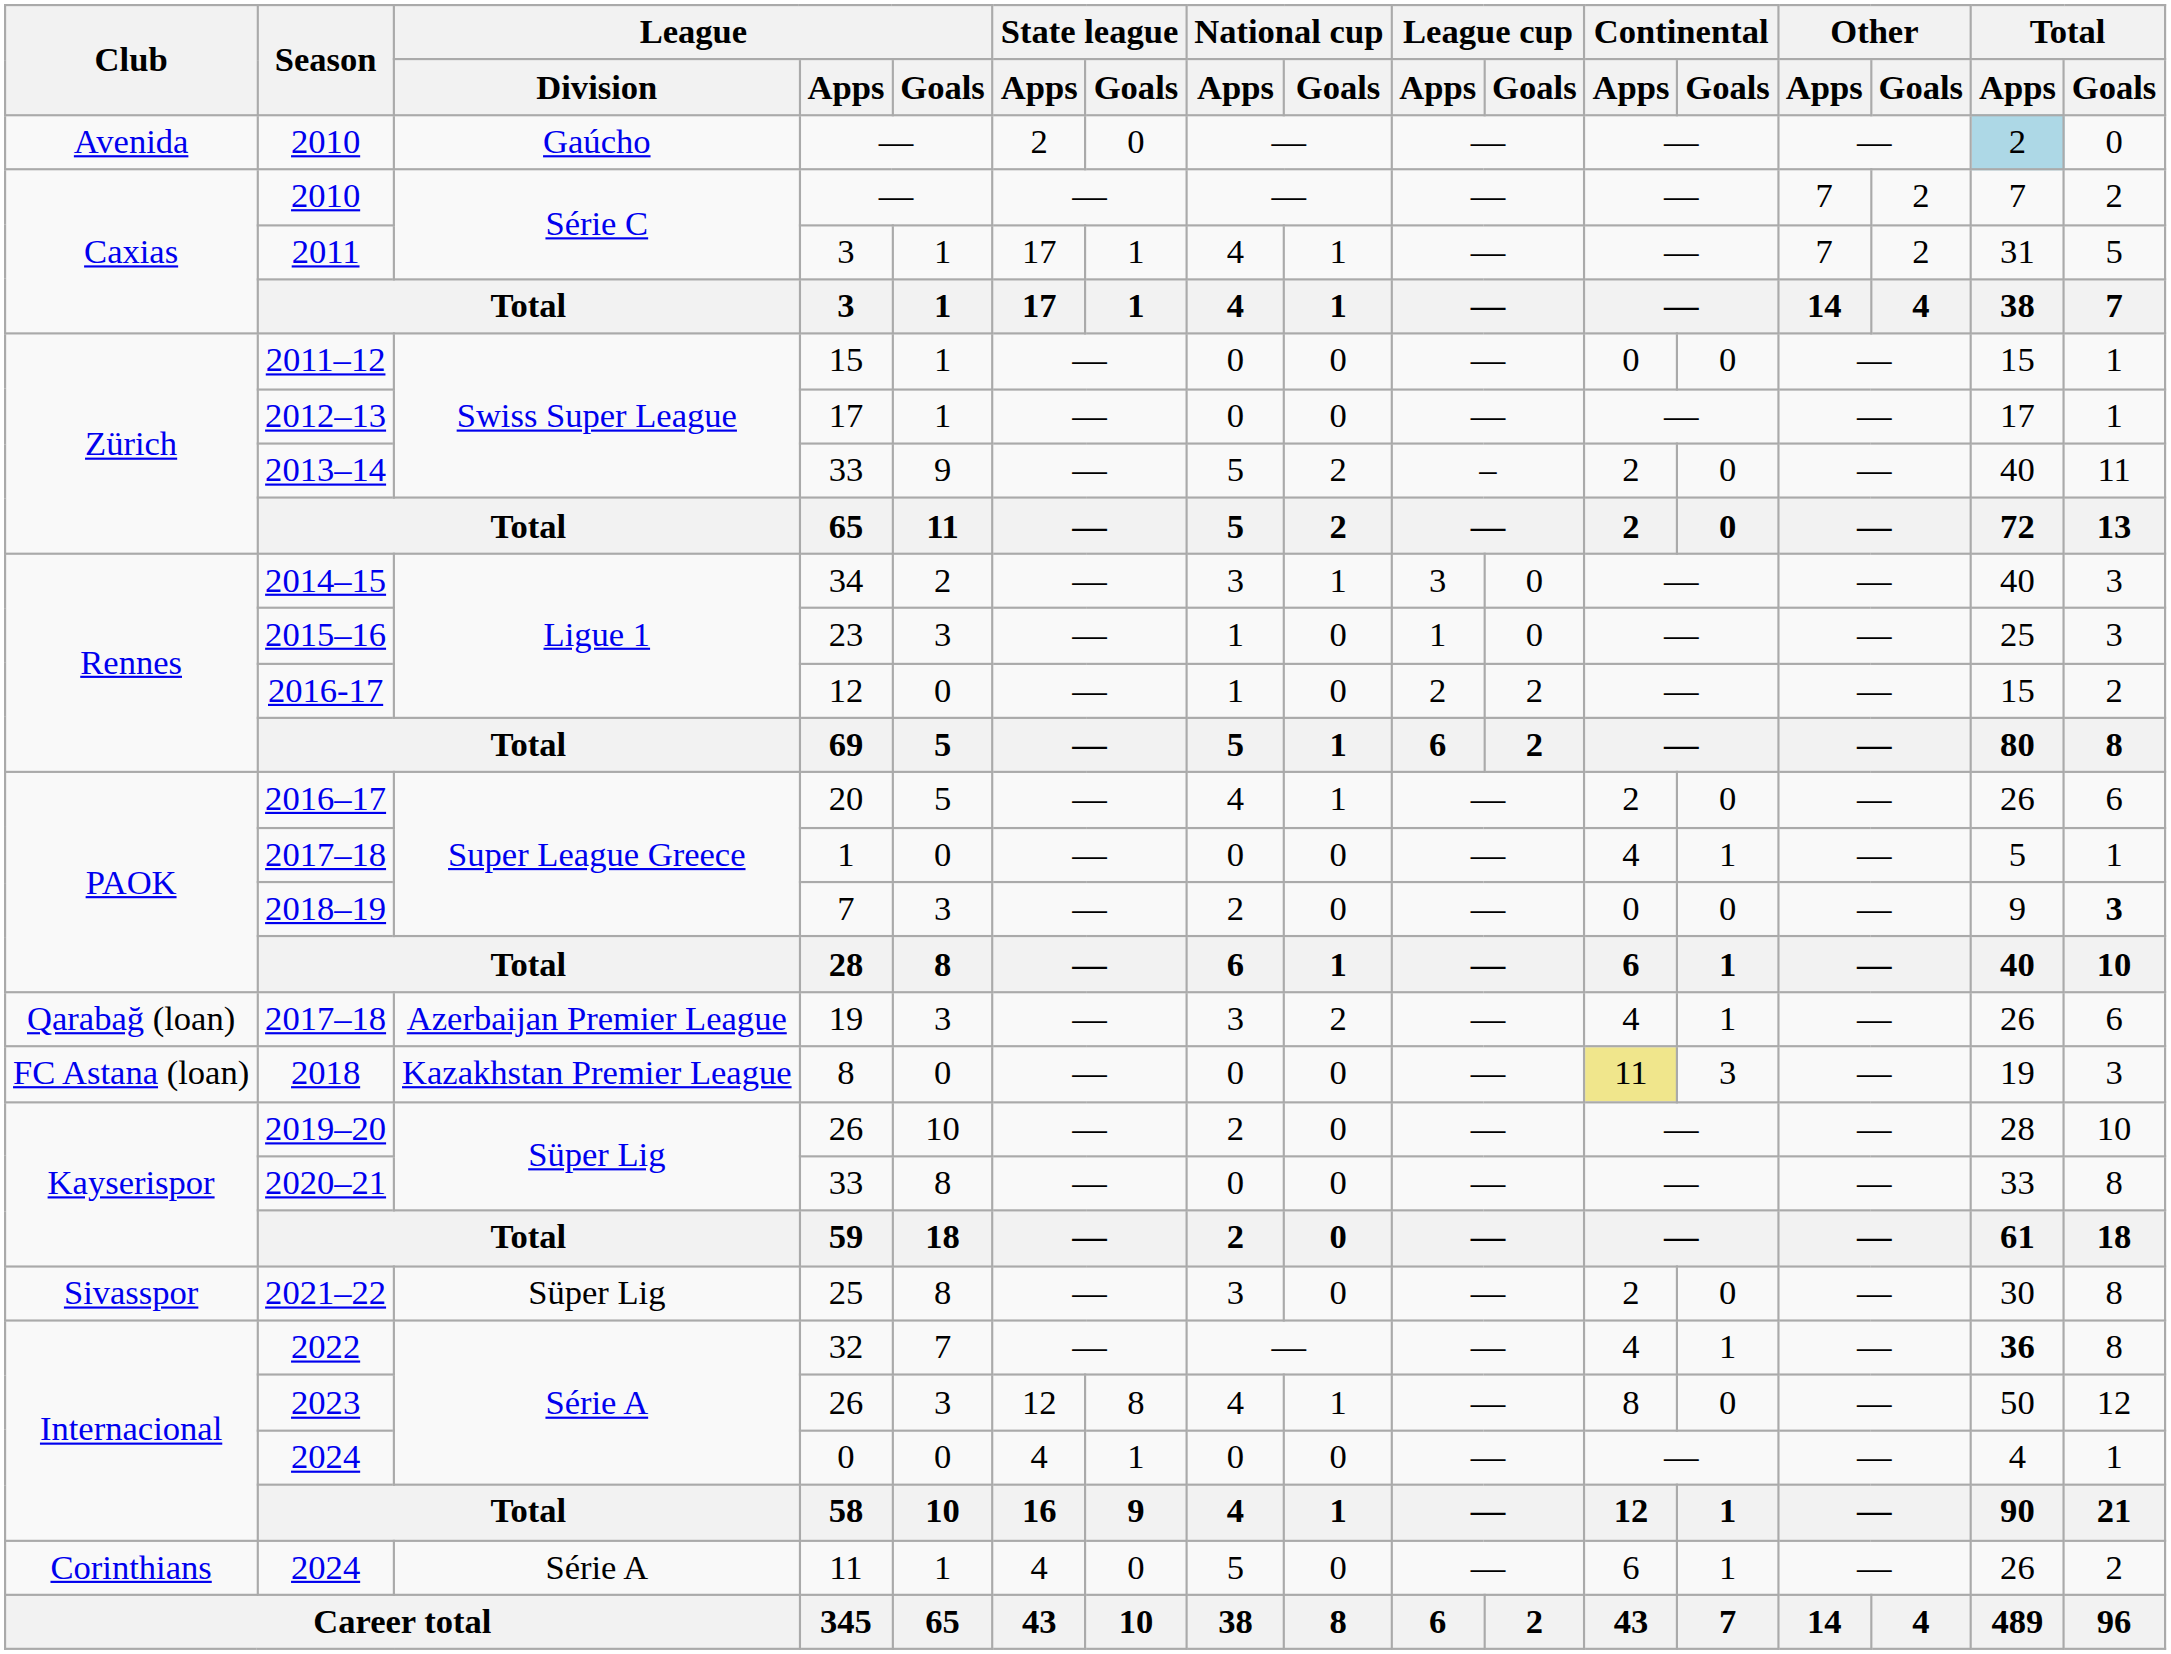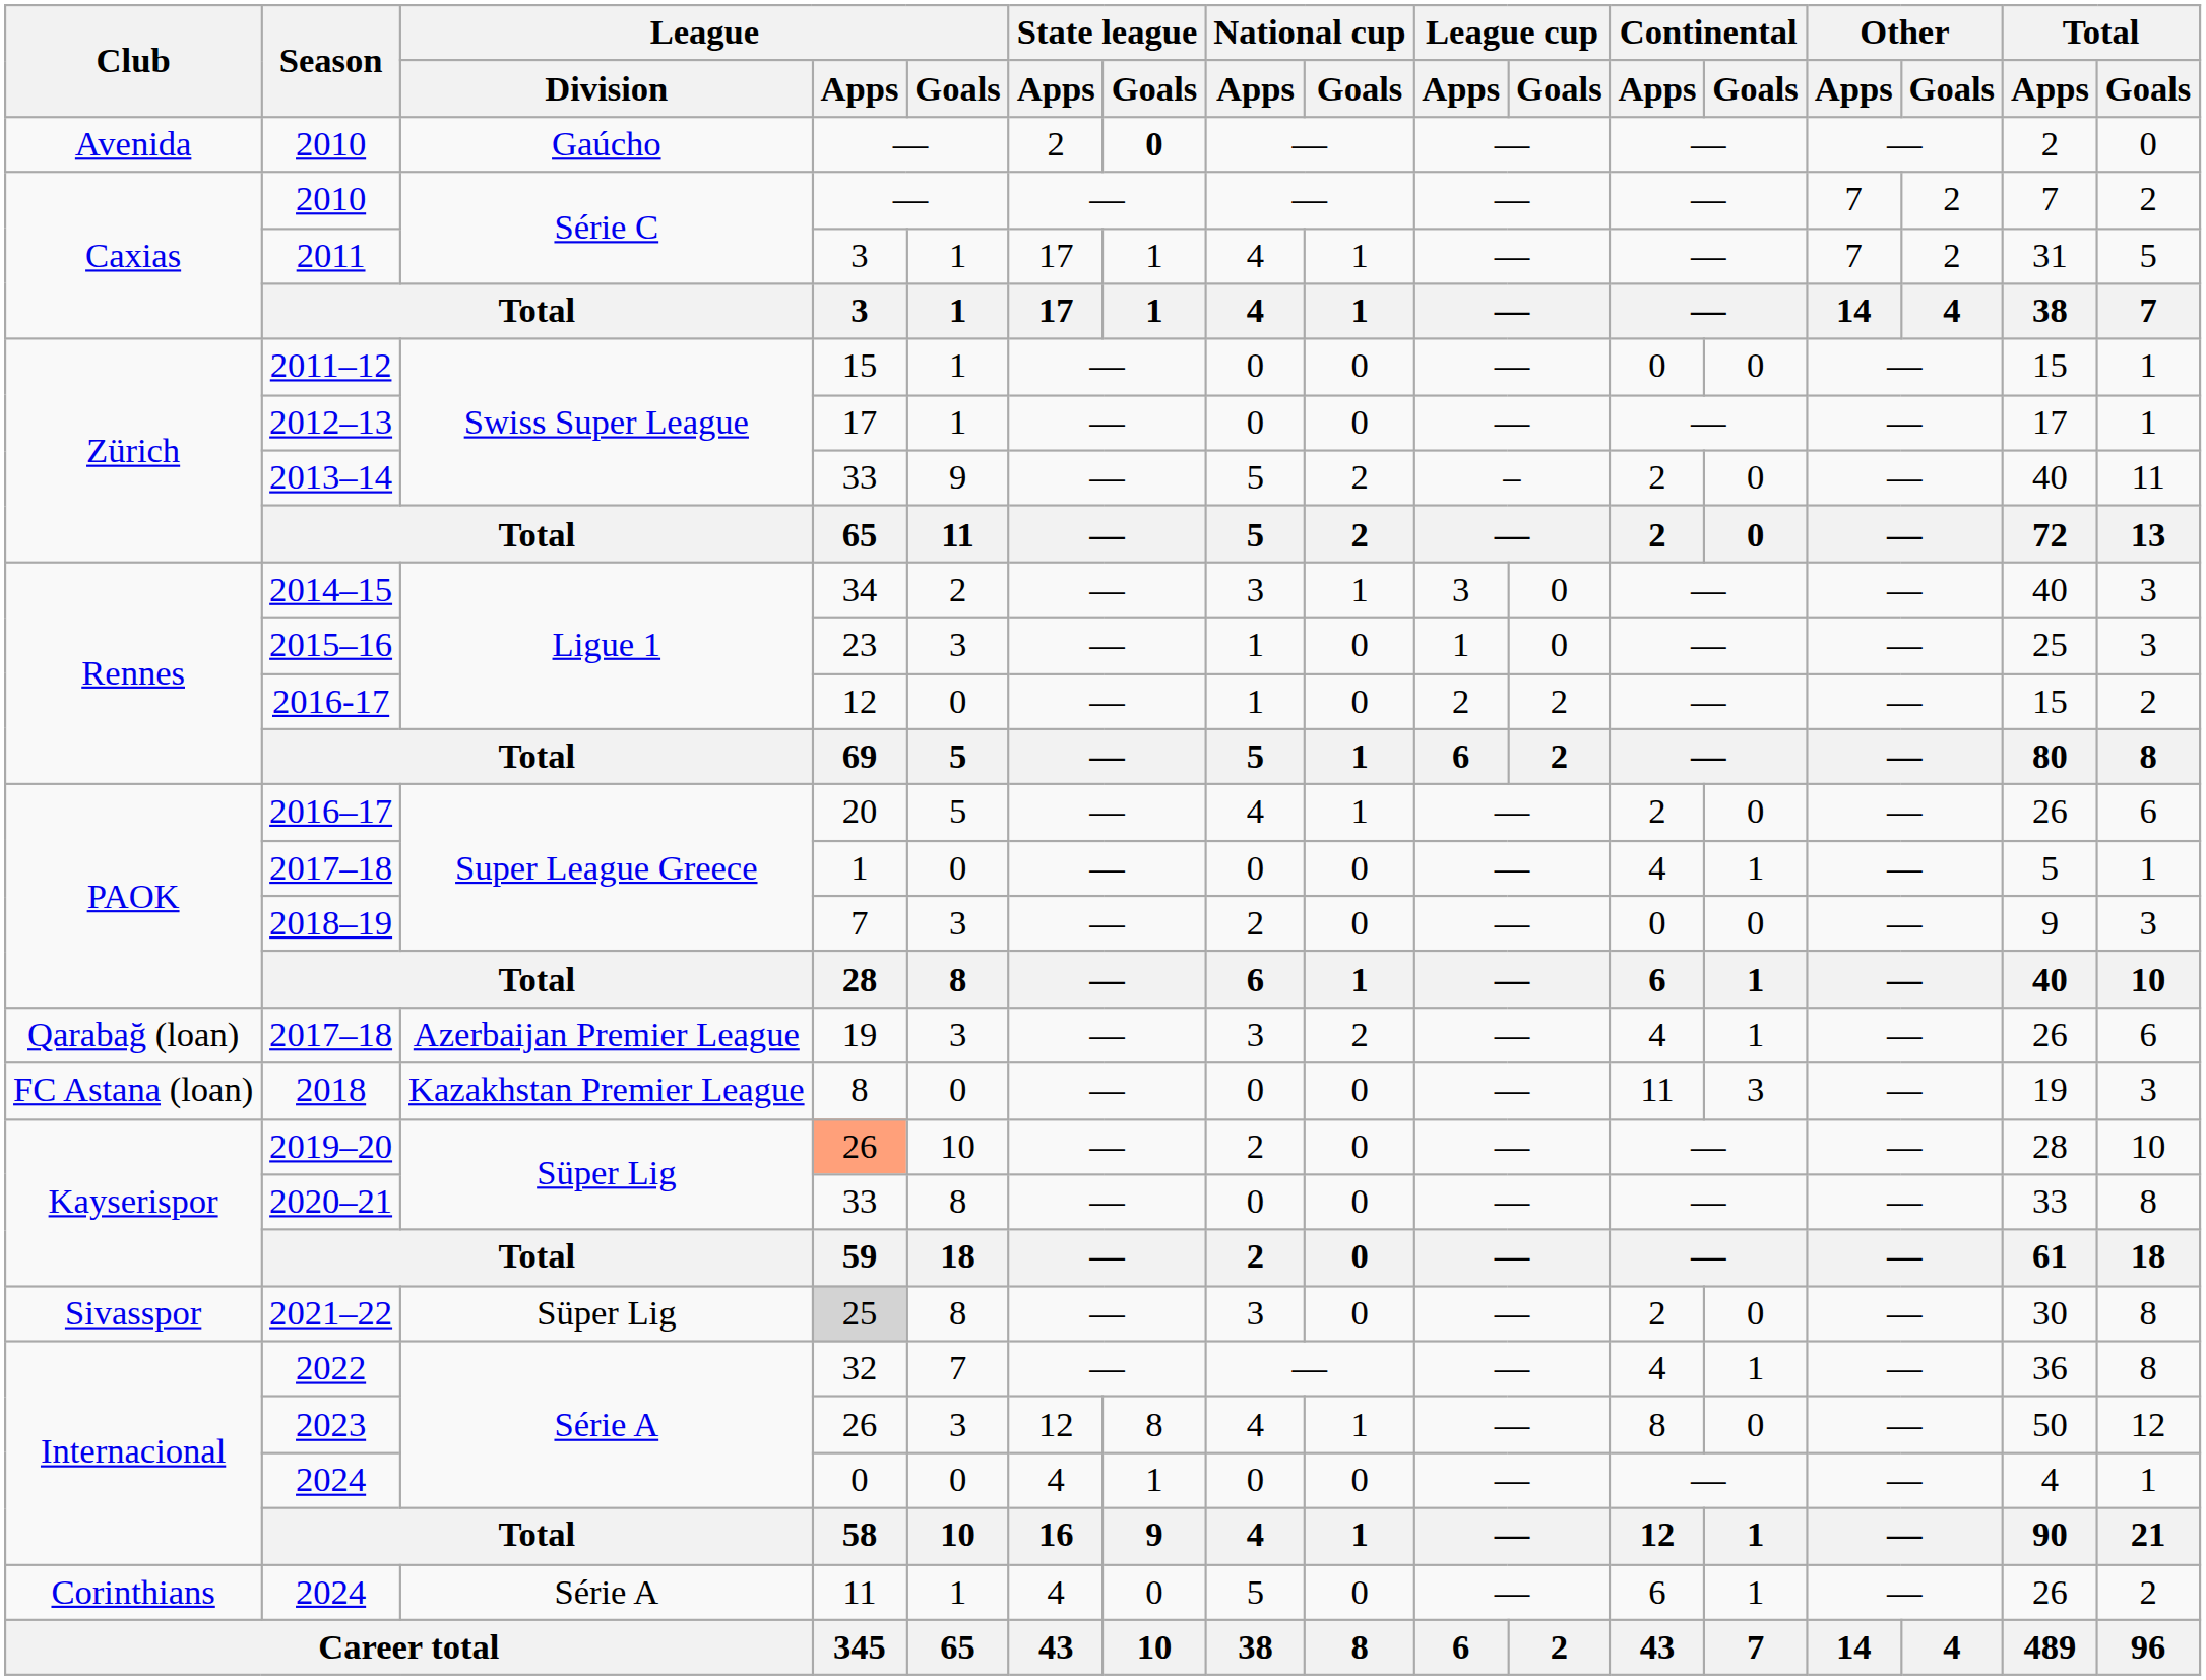Avenida / 2010 | State league / Goals: normal -> bold
Avenida / 2010 | Total / Apps: lightblue background -> no background
2018–19 | Total / Goals: bold -> normal
2018 | Continental / Apps: khaki background -> no background
2019–20 | League / Apps: no background -> lightsalmon background
2021–22 | League / Apps: no background -> lightgrey background
2022 | Total / Apps: bold -> normal
